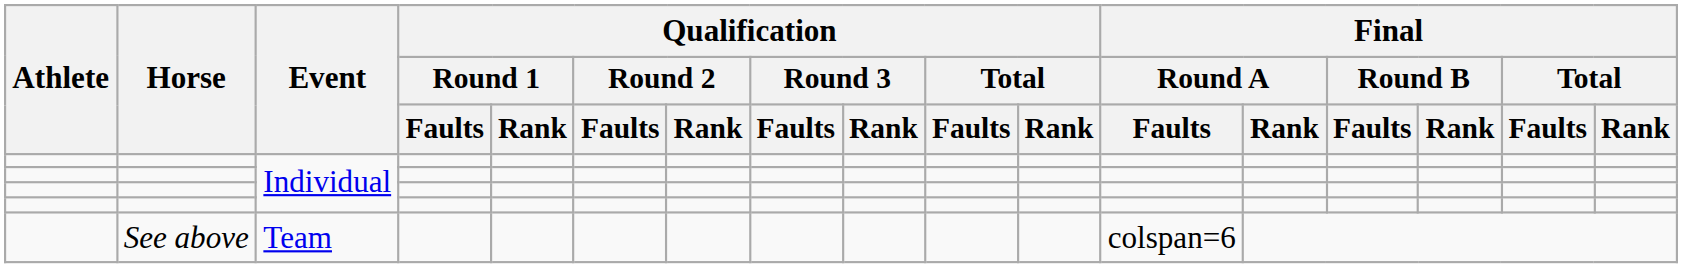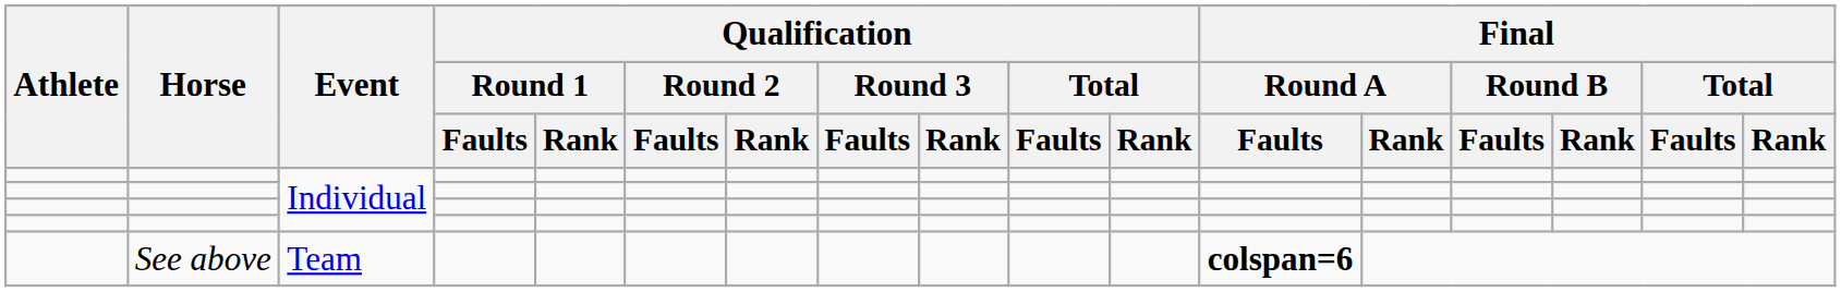See above | Final / Round A / Faults: normal -> bold
